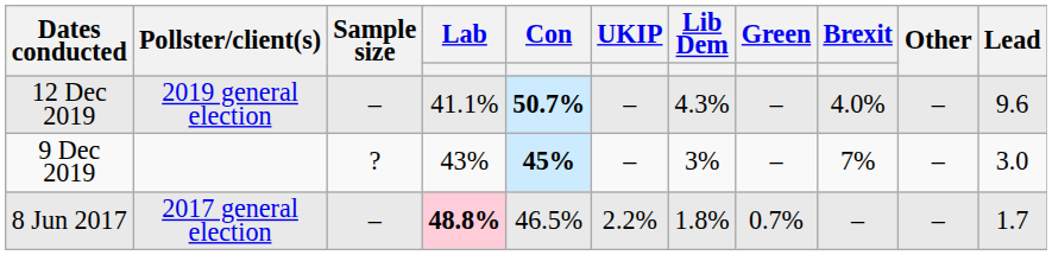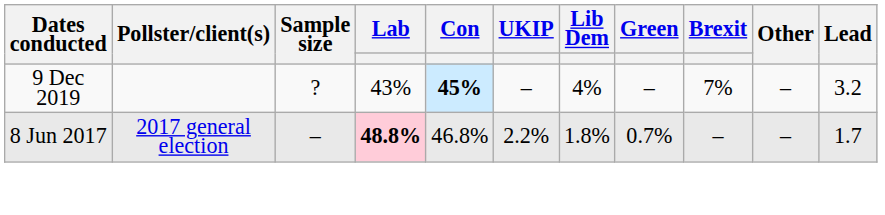- row: 12 Dec 2019 | 2019 general election | – | 41.1% | 50.7% | – | 4.3% | – | 4.0% | – | 9.6
9 Dec 2019 | Lib Dem: 3% -> 4%
9 Dec 2019 | Lead: 3.0 -> 3.2
8 Jun 2017 | Con: 46.5% -> 46.8%
